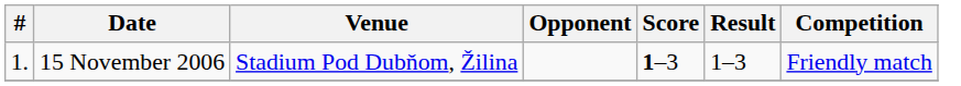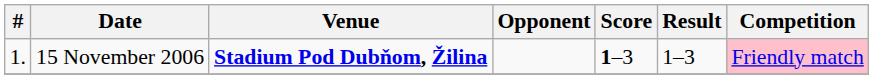15 November 2006 | Venue: normal -> bold
15 November 2006 | Competition: no background -> pink background
